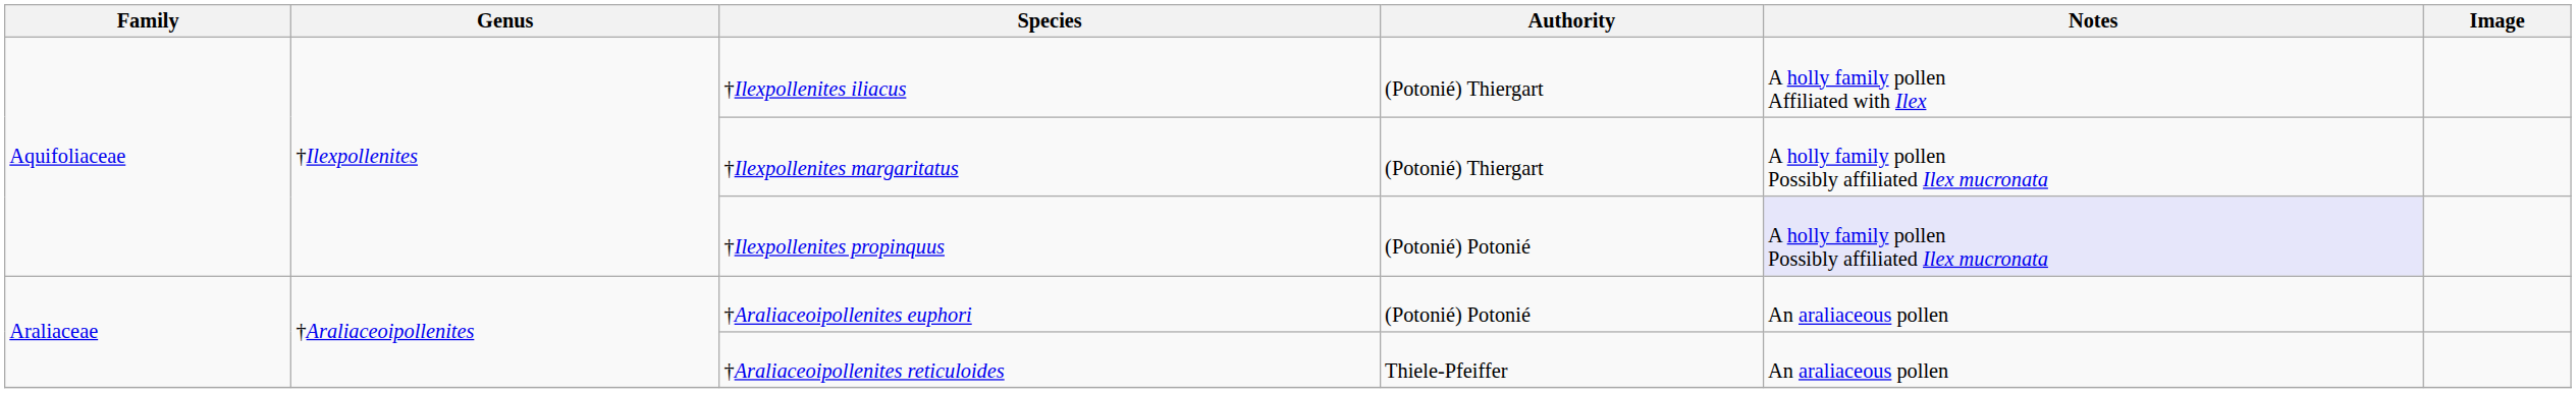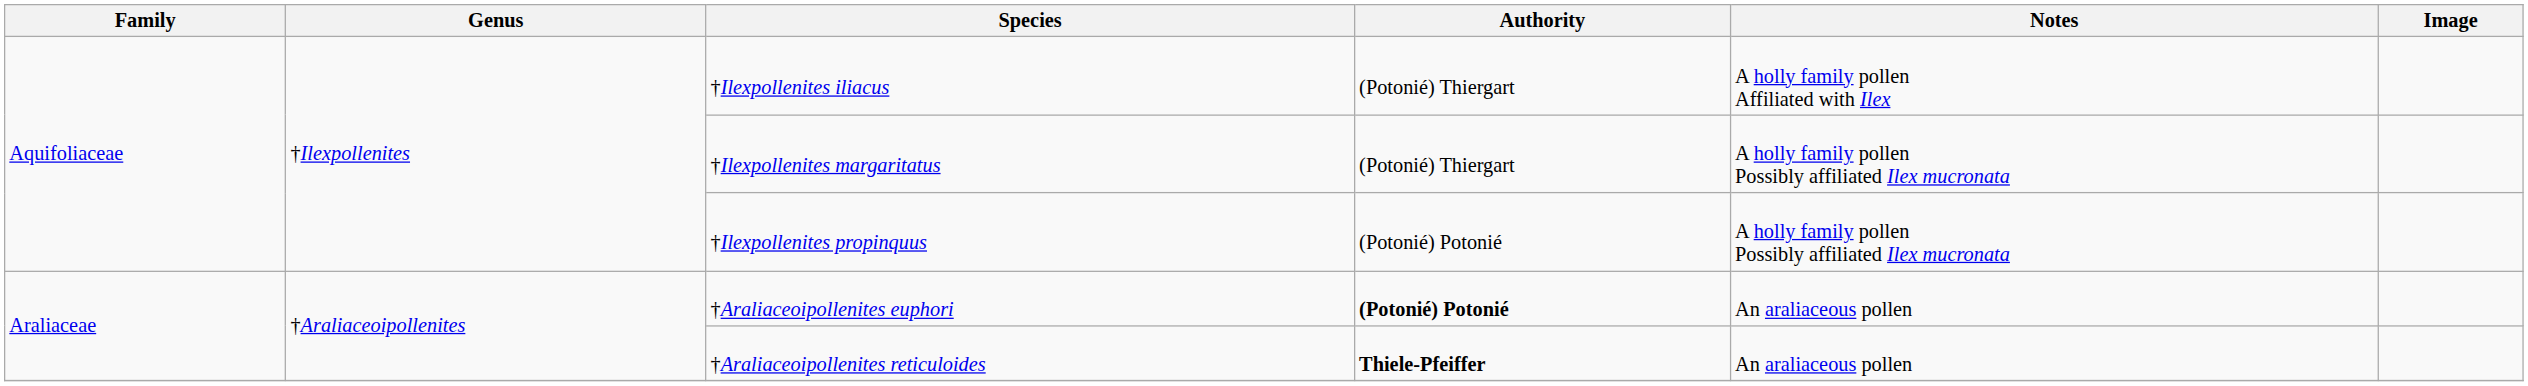†Ilexpollenites propinquus | Notes: lavender background -> no background
†Araliaceoipollenites euphori | Authority: normal -> bold
†Araliaceoipollenites reticuloides | Authority: normal -> bold
